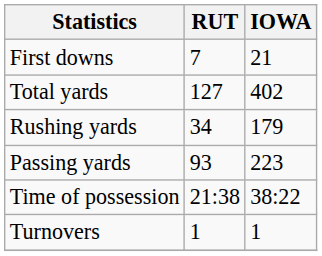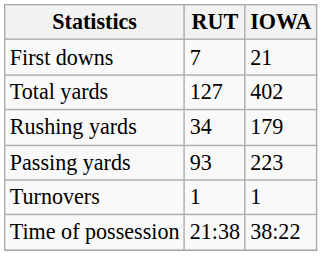rows swapped: Turnovers <-> Time of possession
